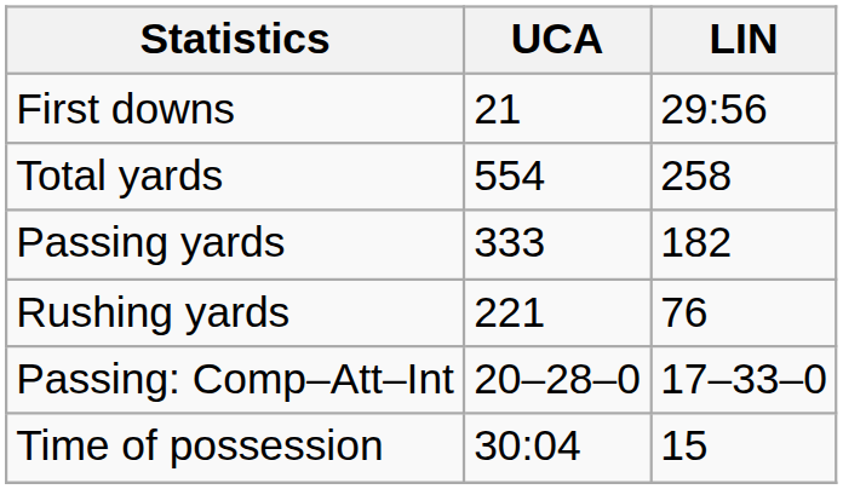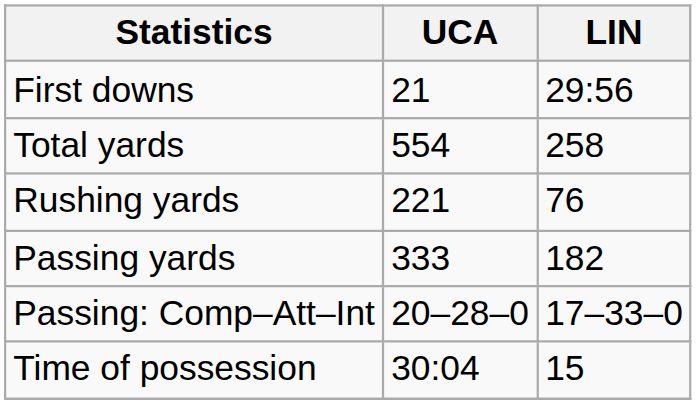rows swapped: Rushing yards <-> Passing yards
